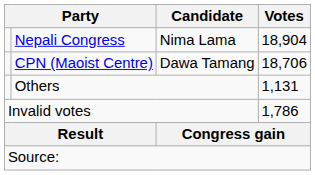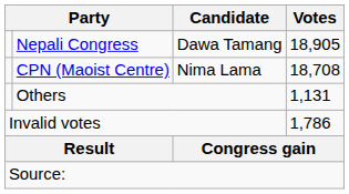Nepali Congress | Candidate: Nima Lama -> Dawa Tamang
Nepali Congress | Votes: 18,904 -> 18,905
CPN (Maoist Centre) | Candidate: Dawa Tamang -> Nima Lama
CPN (Maoist Centre) | Votes: 18,706 -> 18,708
